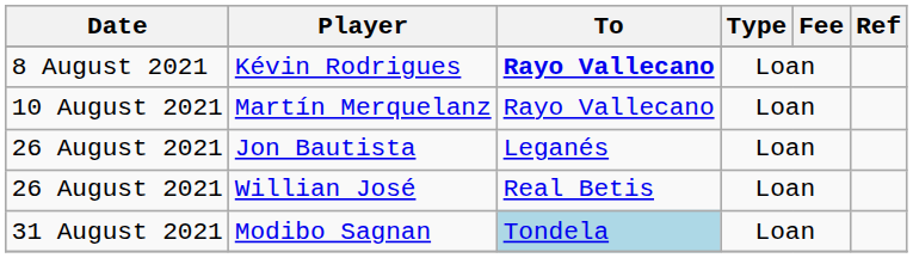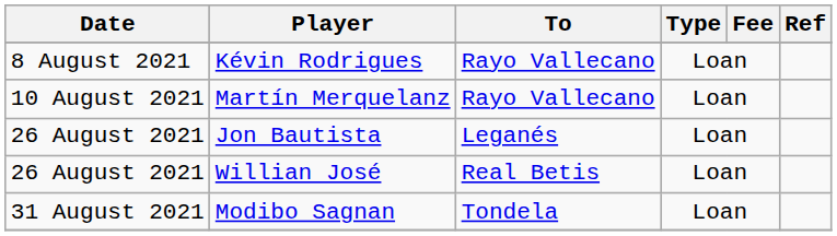Kévin Rodrigues | To: bold -> normal
Modibo Sagnan | To: lightblue background -> no background
